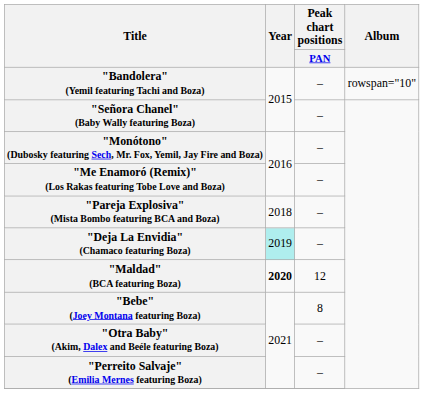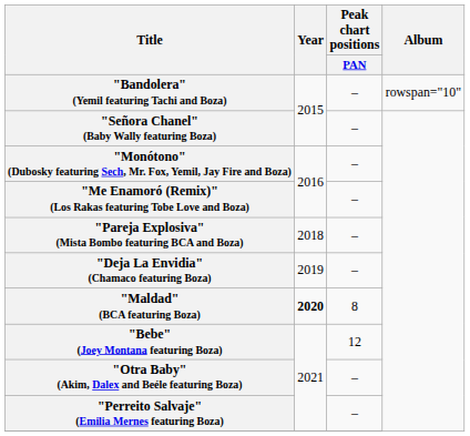"Deja La Envidia" (Chamaco featuring Boza) | Year: paleturquoise background -> no background
"Maldad" (BCA featuring Boza) | Peak chart positions / PAN: 12 -> 8
"Bebe" (Joey Montana featuring Boza) | Peak chart positions / PAN: 8 -> 12
